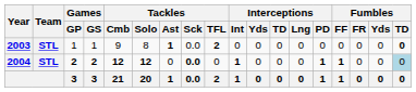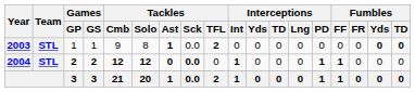2003 | Fumbles / Yds: normal -> bold
2004 | Tackles / Ast: normal -> bold
2004 | Fumbles / TD: lightblue background -> no background
